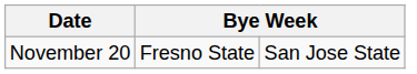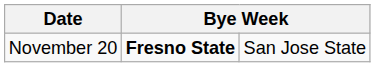November 20 | column 2: normal -> bold
